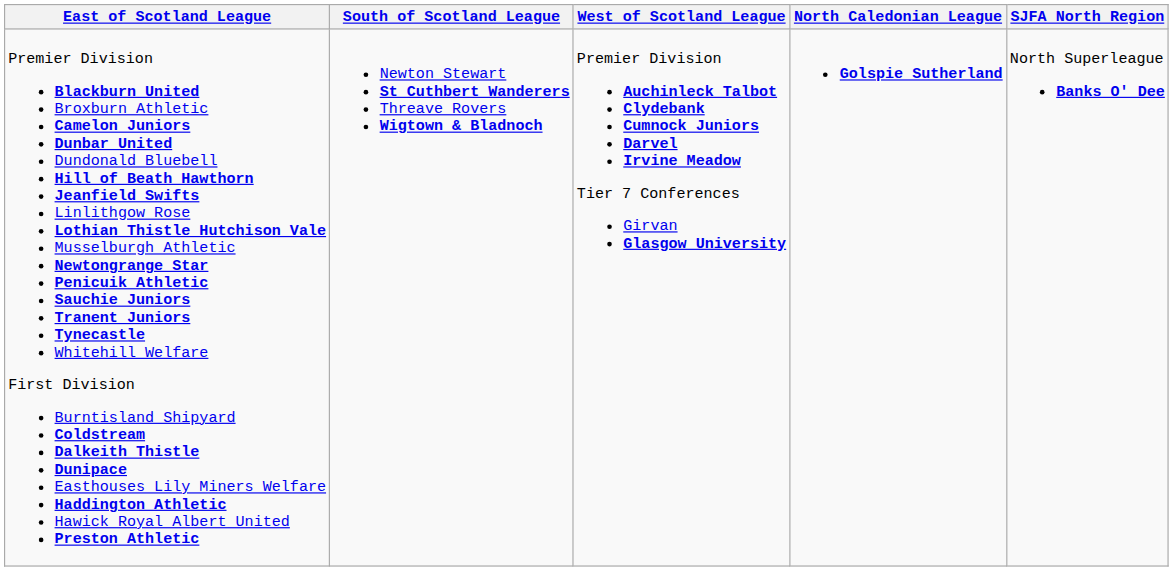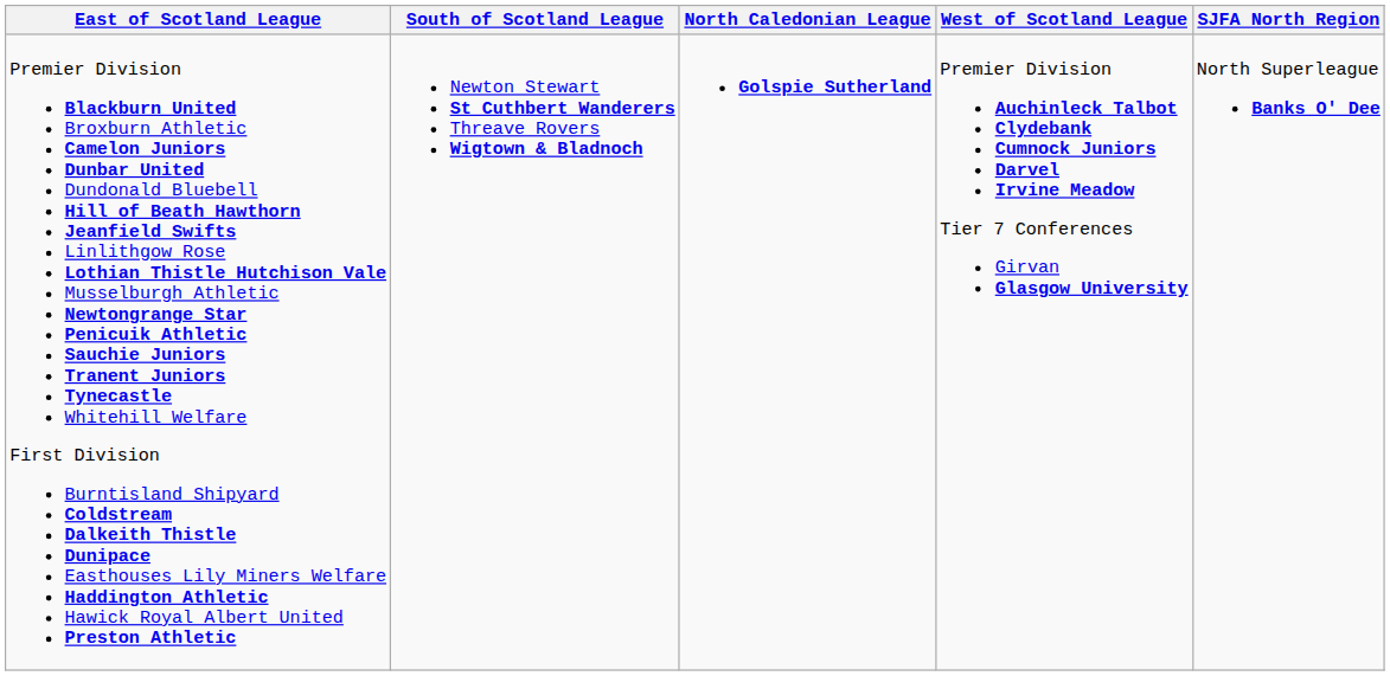columns swapped: West of Scotland League <-> North Caledonian League
